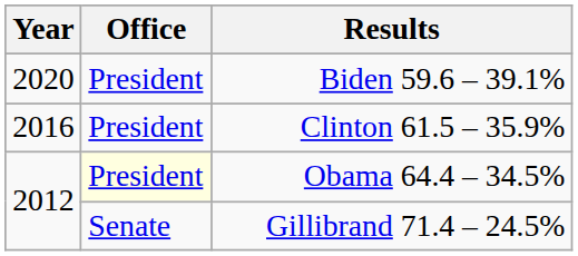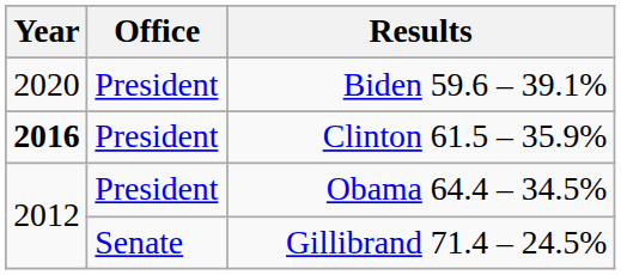Clinton 61.5 – 35.9% | Year: normal -> bold
Obama 64.4 – 34.5% | Office: lightyellow background -> no background
